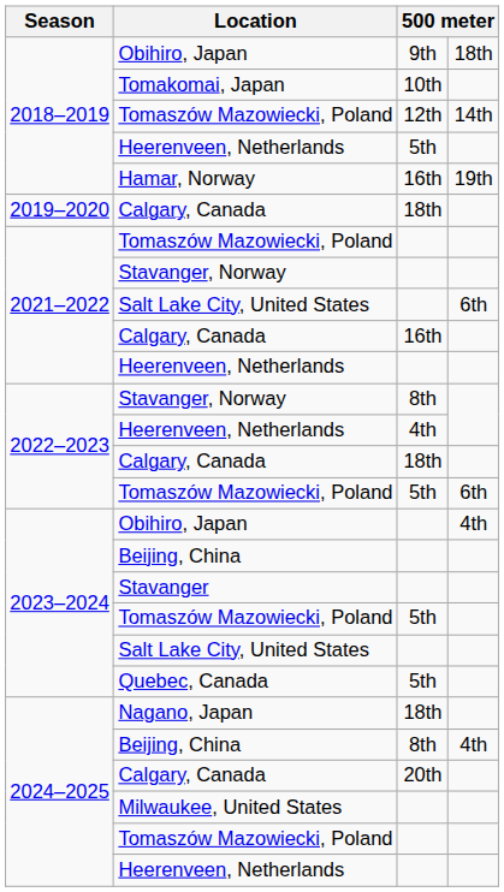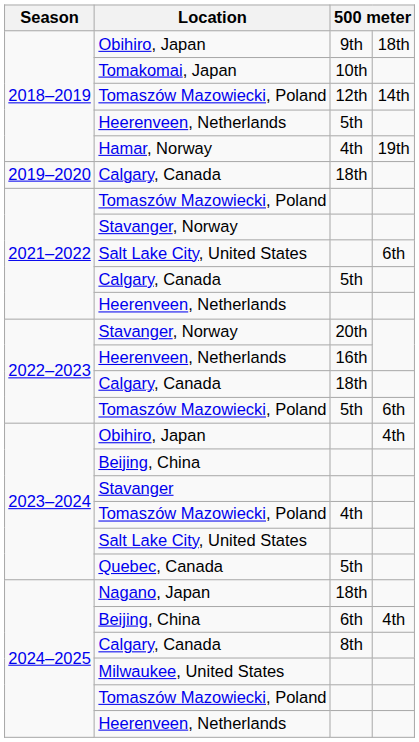Hamar, Norway | column 3: 16th -> 4th
2021–2022 / Calgary, Canada | column 3: 16th -> 5th
2022–2023 / Stavanger, Norway | column 3: 8th -> 20th
2022–2023 / Heerenveen, Netherlands | column 3: 4th -> 16th
2023–2024 / Tomaszów Mazowiecki, Poland | column 3: 5th -> 4th
2024–2025 / Beijing, China | column 3: 8th -> 6th
2024–2025 / Calgary, Canada | column 3: 20th -> 8th
